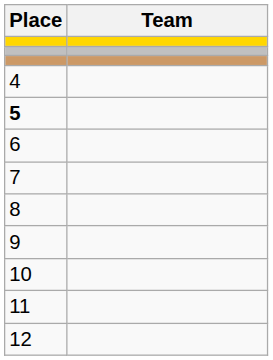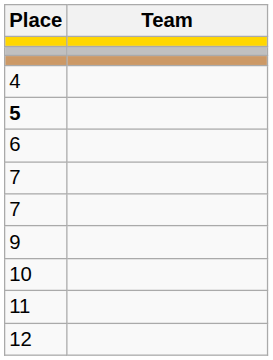row 9 | Place: 8 -> 7
